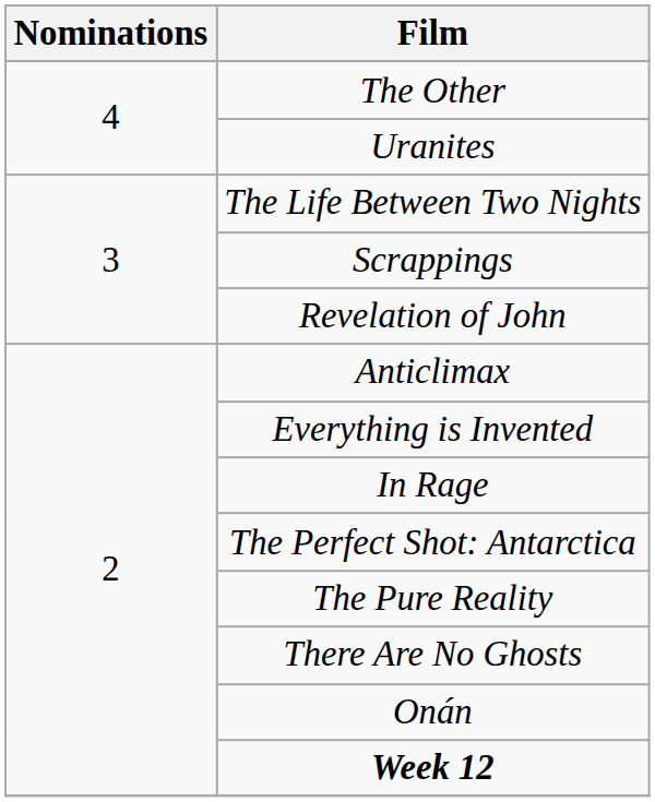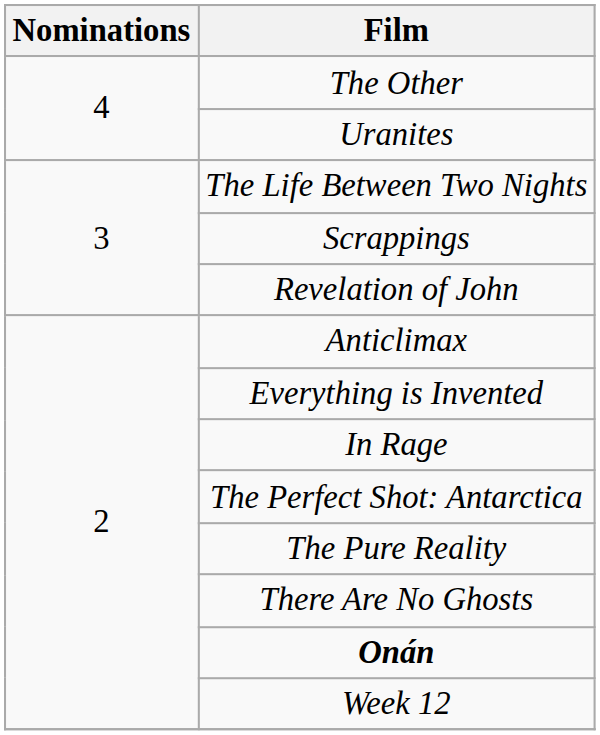Onán | Film: normal -> bold
Week 12 | Film: bold -> normal
